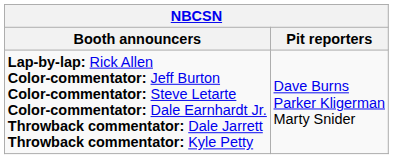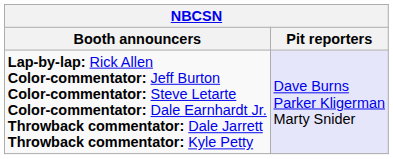row 3 | Pit reporters: no background -> lavender background
